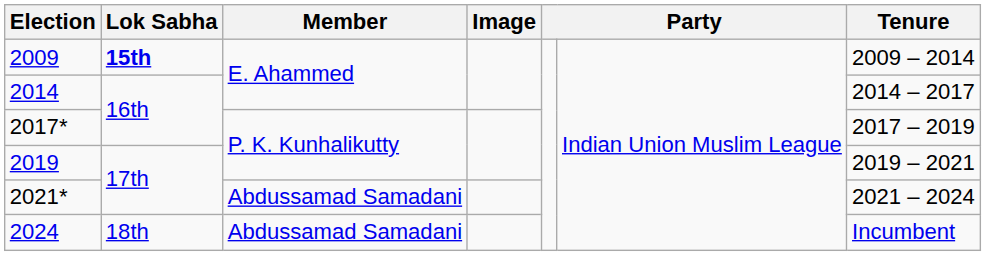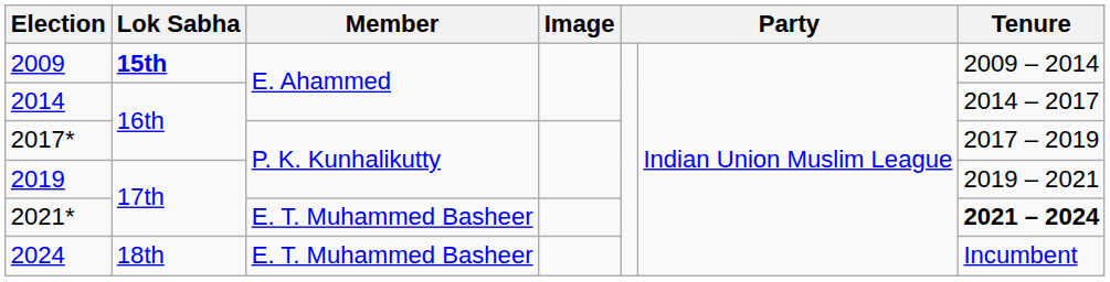2021* | Member: Abdussamad Samadani -> E. T. Muhammed Basheer
2021* | Tenure: normal -> bold
2024 | Member: Abdussamad Samadani -> E. T. Muhammed Basheer
